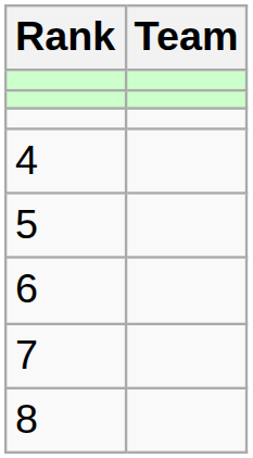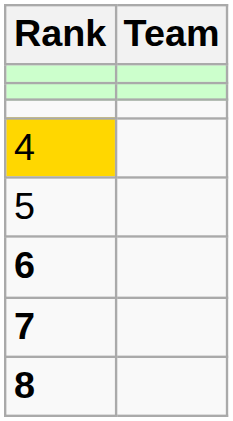row 5 | Rank: no background -> gold background
row 7 | Rank: normal -> bold
row 8 | Rank: normal -> bold
row 9 | Rank: normal -> bold
